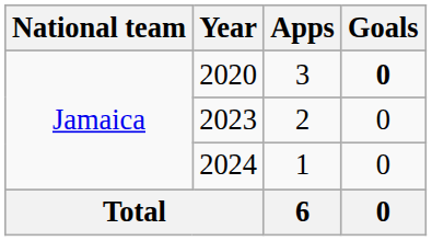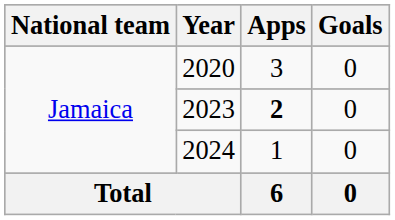2020 | Goals: bold -> normal
2023 | Apps: normal -> bold
